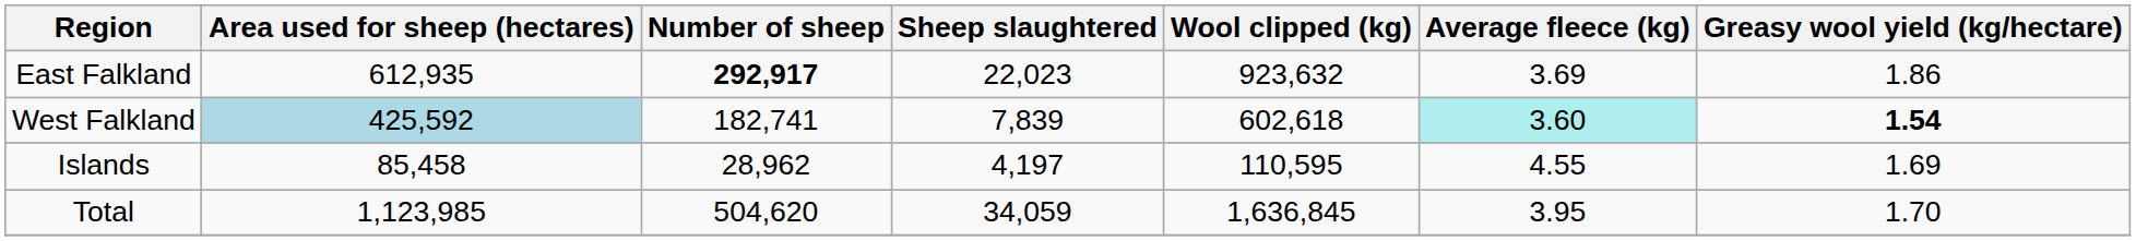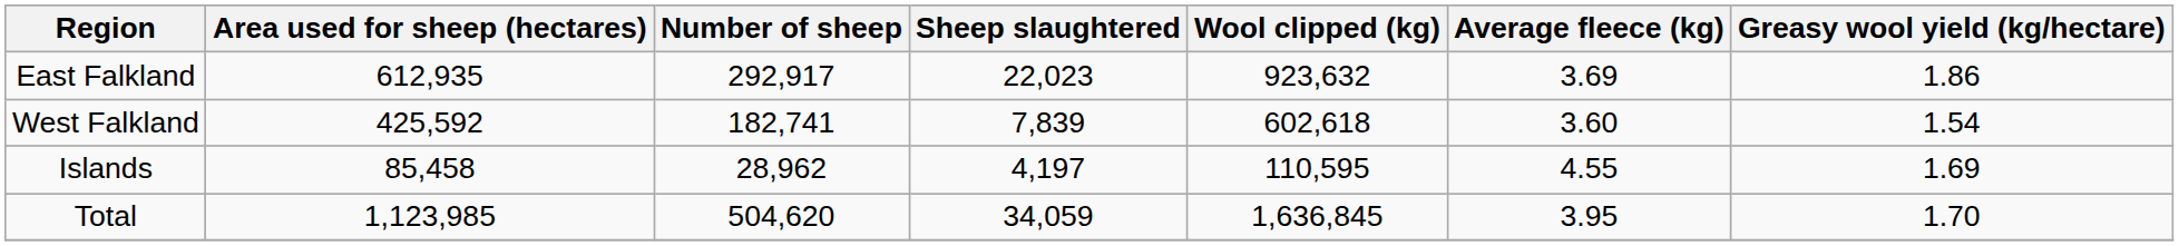East Falkland | Number of sheep: bold -> normal
West Falkland | Area used for sheep (hectares): lightblue background -> no background
West Falkland | Average fleece (kg): paleturquoise background -> no background
West Falkland | Greasy wool yield (kg/hectare): bold -> normal
